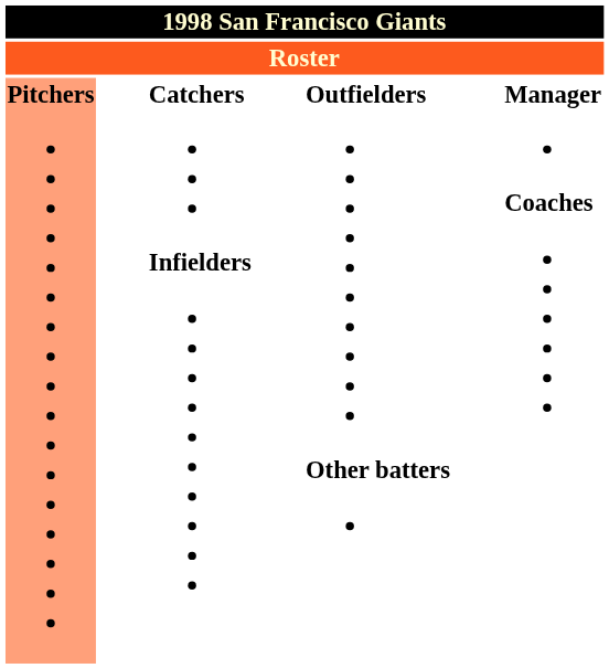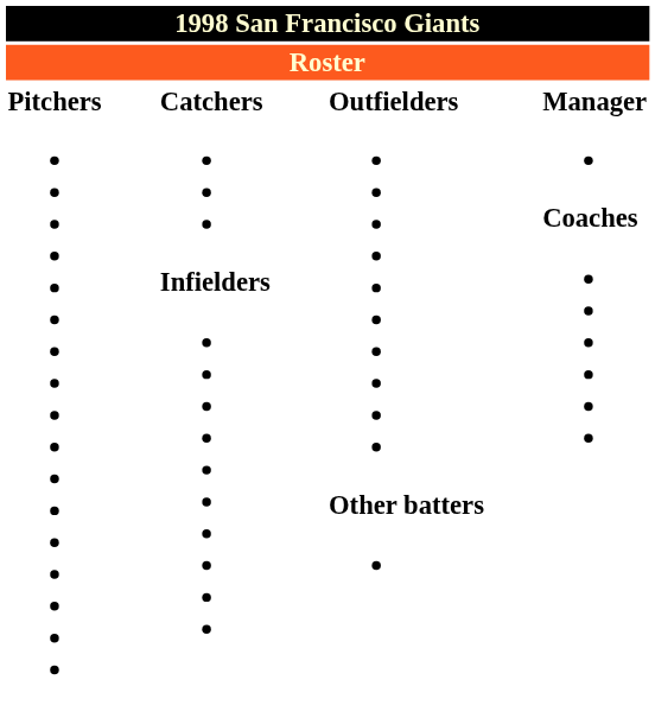Pitchers | column 1: lightsalmon background -> no background
